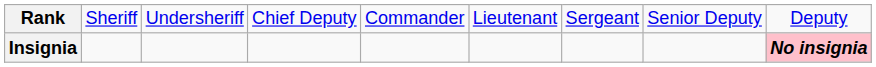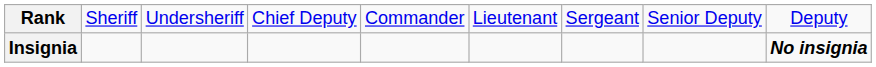Insignia | column 9: pink background -> no background
